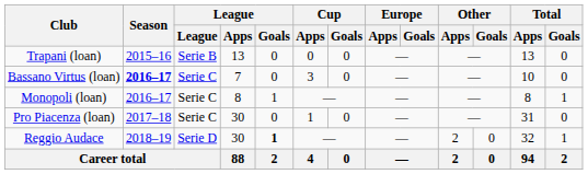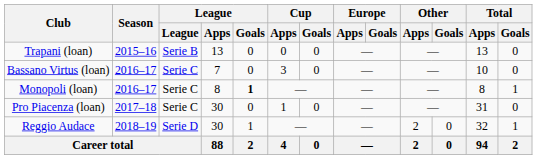Bassano Virtus (loan) | Season: bold -> normal
Monopoli (loan) | League / Goals: normal -> bold
Reggio Audace | League / Goals: bold -> normal
